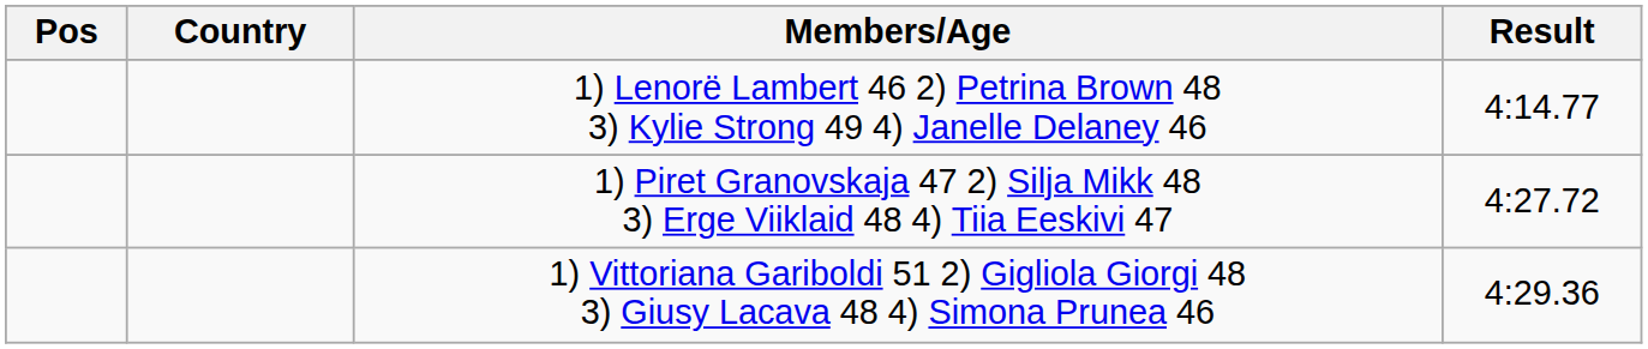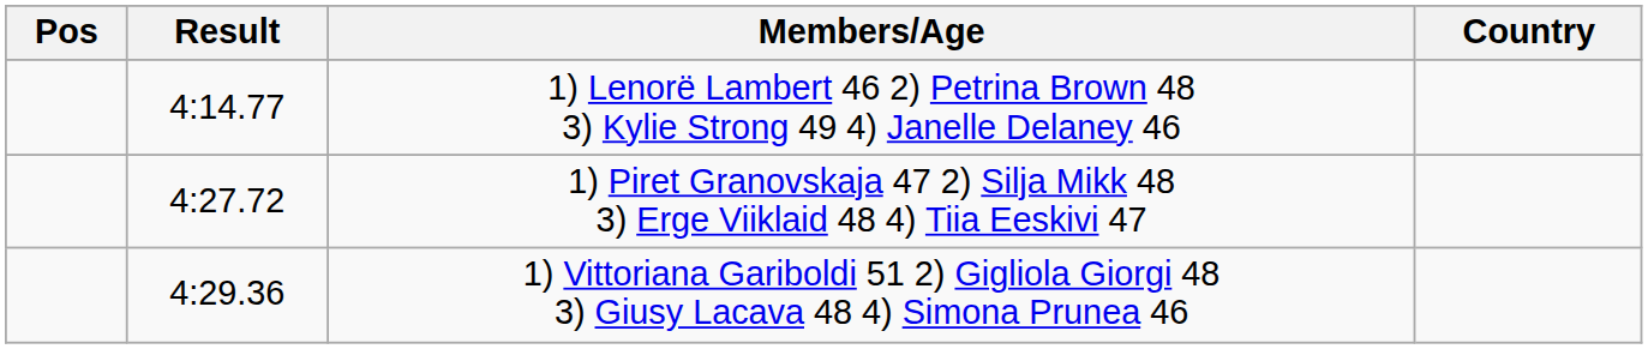columns swapped: Country <-> Result
